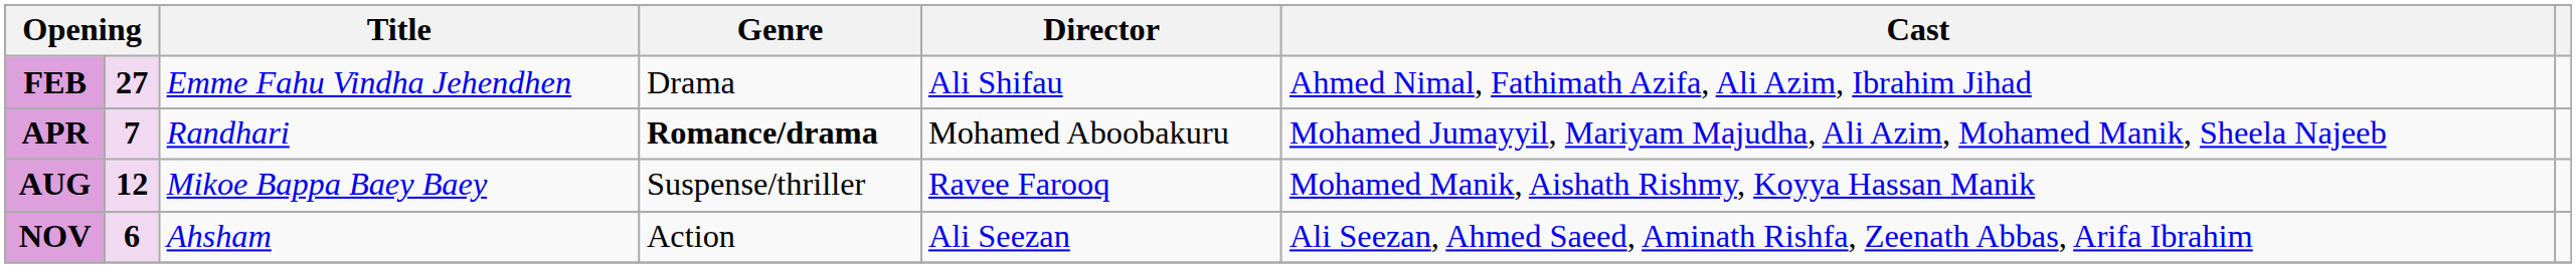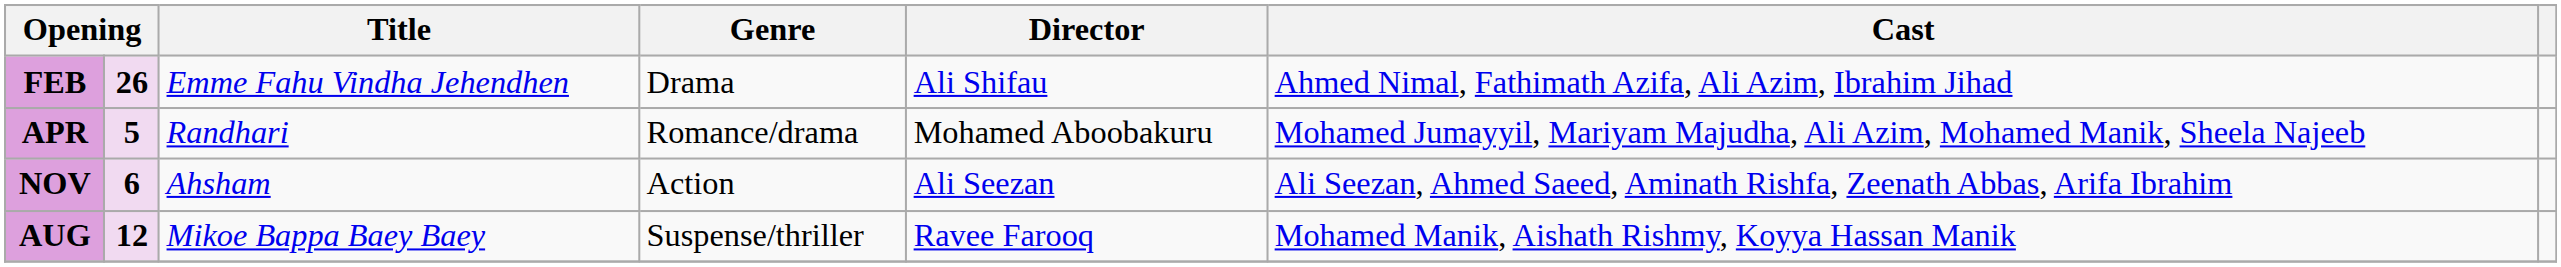FEB | column 2: 27 -> 26
APR | column 2: 7 -> 5
APR | Genre: bold -> normal
rows swapped: AUG <-> NOV
